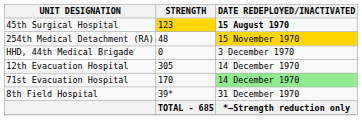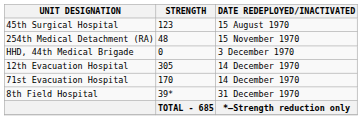45th Surgical Hospital | STRENGTH: gold background -> no background
45th Surgical Hospital | DATE REDEPLOYED/INACTIVATED: bold -> normal
254th Medical Detachment (RA) | DATE REDEPLOYED/INACTIVATED: gold background -> no background
71st Evacuation Hospital | DATE REDEPLOYED/INACTIVATED: lightgreen background -> no background
